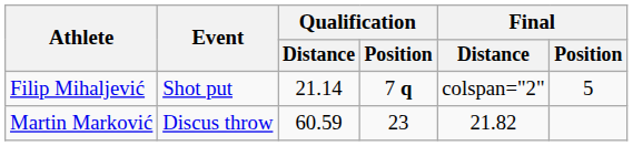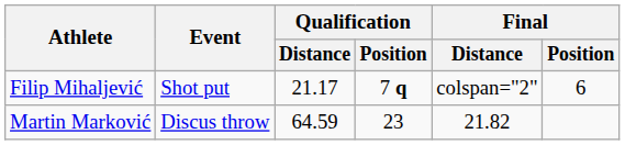Filip Mihaljević | Qualification / Distance: 21.14 -> 21.17
Filip Mihaljević | Final / Position: 5 -> 6
Martin Marković | Qualification / Distance: 60.59 -> 64.59
